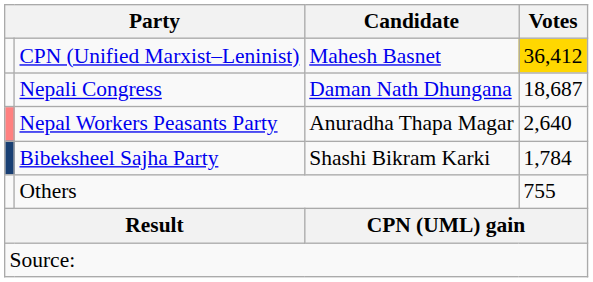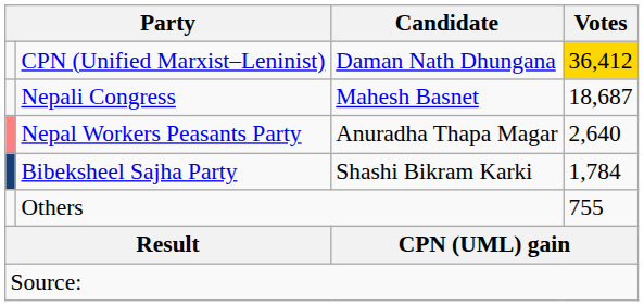CPN (Unified Marxist–Leninist) | Candidate: Mahesh Basnet -> Daman Nath Dhungana
Nepali Congress | Candidate: Daman Nath Dhungana -> Mahesh Basnet
